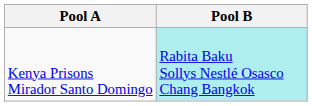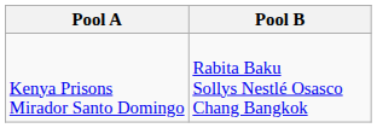Kenya Prisons Mirador Santo Domingo | Pool B: paleturquoise background -> no background
